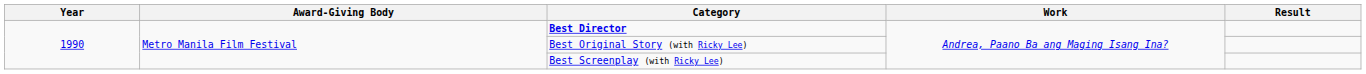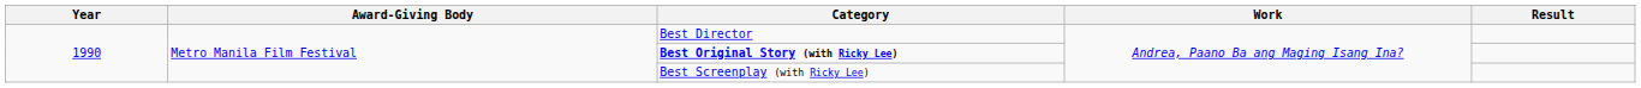Best Director | Category: bold -> normal
Best Original Story (with Ricky Lee) | Category: normal -> bold
